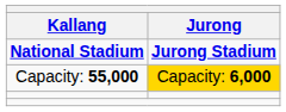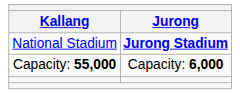row 3 | Kallang: bold -> normal
row 4 | Jurong: gold background -> no background
